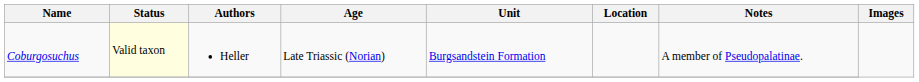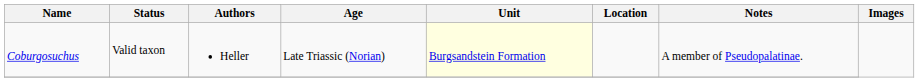Coburgosuchus | Status: lightyellow background -> no background
Coburgosuchus | Unit: no background -> lightyellow background
